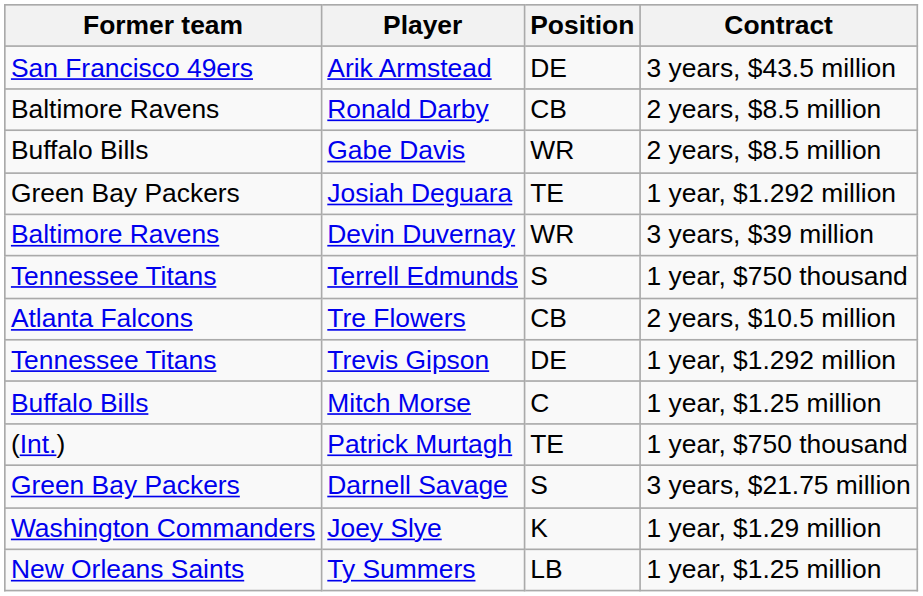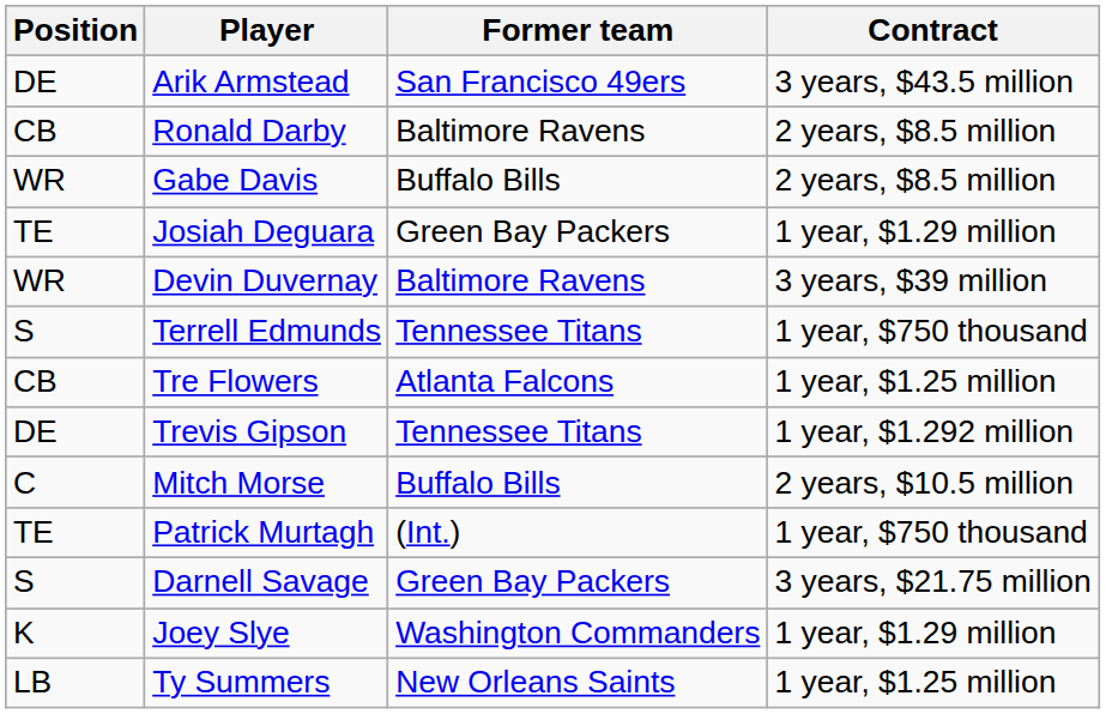columns swapped: Position <-> Former team
Josiah Deguara | Contract: 1 year, $1.292 million -> 1 year, $1.29 million
Tre Flowers | Contract: 2 years, $10.5 million -> 1 year, $1.25 million
Mitch Morse | Contract: 1 year, $1.25 million -> 2 years, $10.5 million
